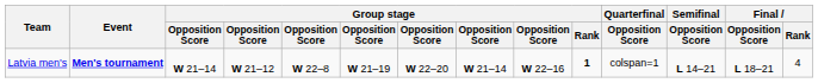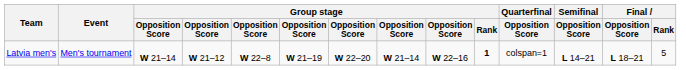Latvia men's | Event: bold -> normal
Latvia men's | Final / Rank: 4 -> 5
